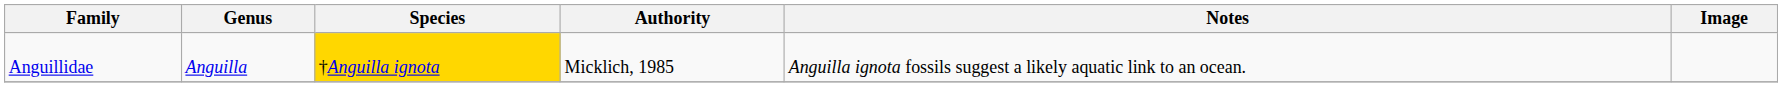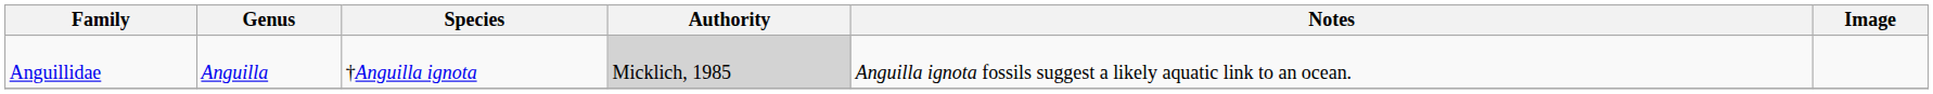Anguillidae | Species: gold background -> no background
Anguillidae | Authority: no background -> lightgrey background
